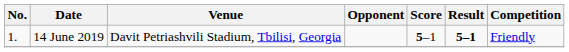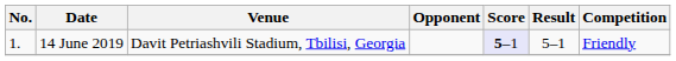14 June 2019 | Score: no background -> lavender background
14 June 2019 | Result: bold -> normal
